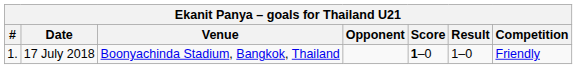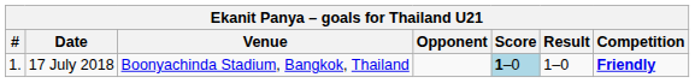17 July 2018 | Score: no background -> lightblue background
17 July 2018 | Competition: normal -> bold
